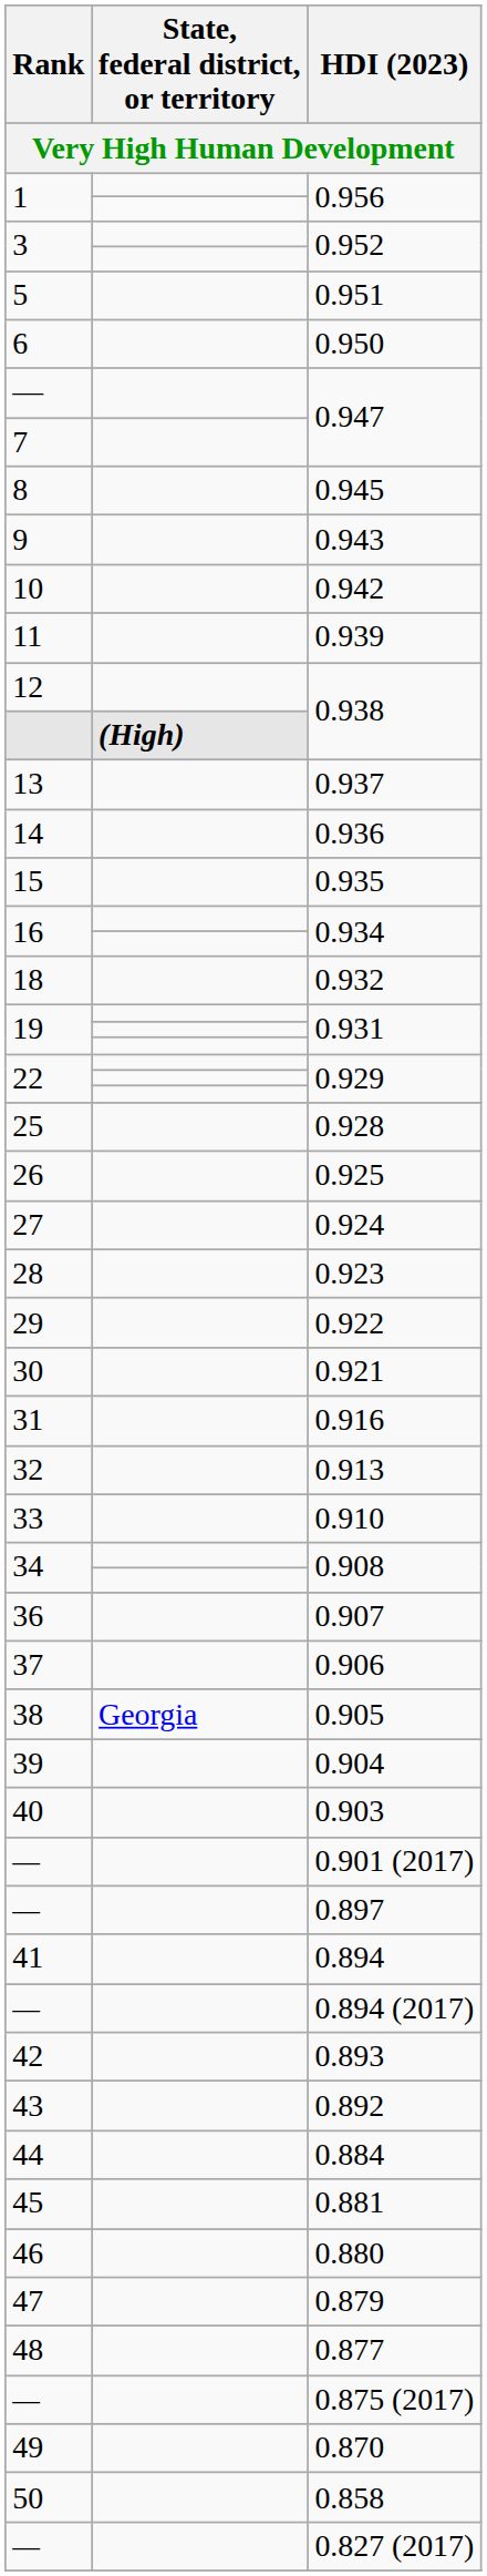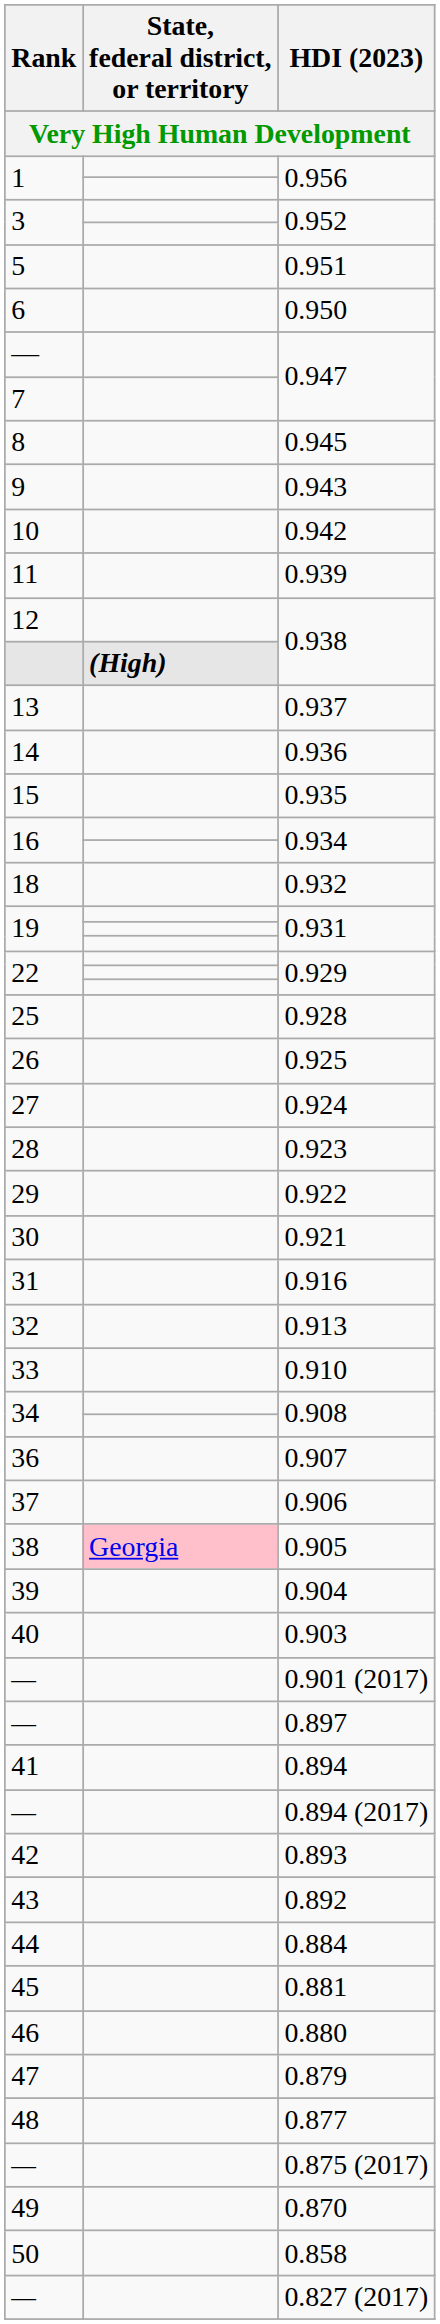0.905 | State, federal district, or territory: no background -> pink background
